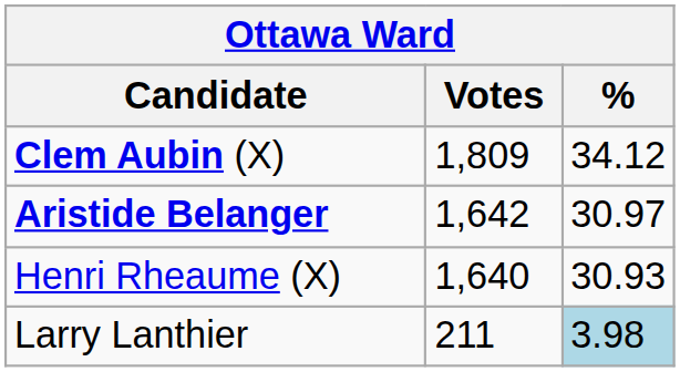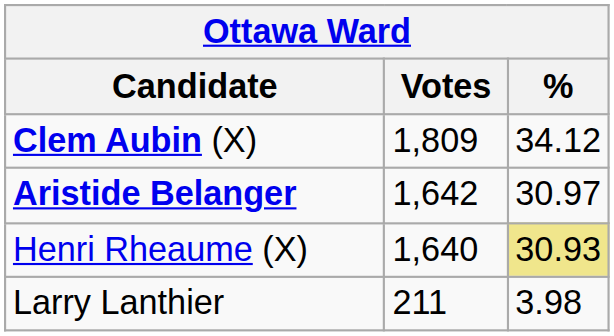Henri Rheaume (X) | %: no background -> khaki background
Larry Lanthier | %: lightblue background -> no background
